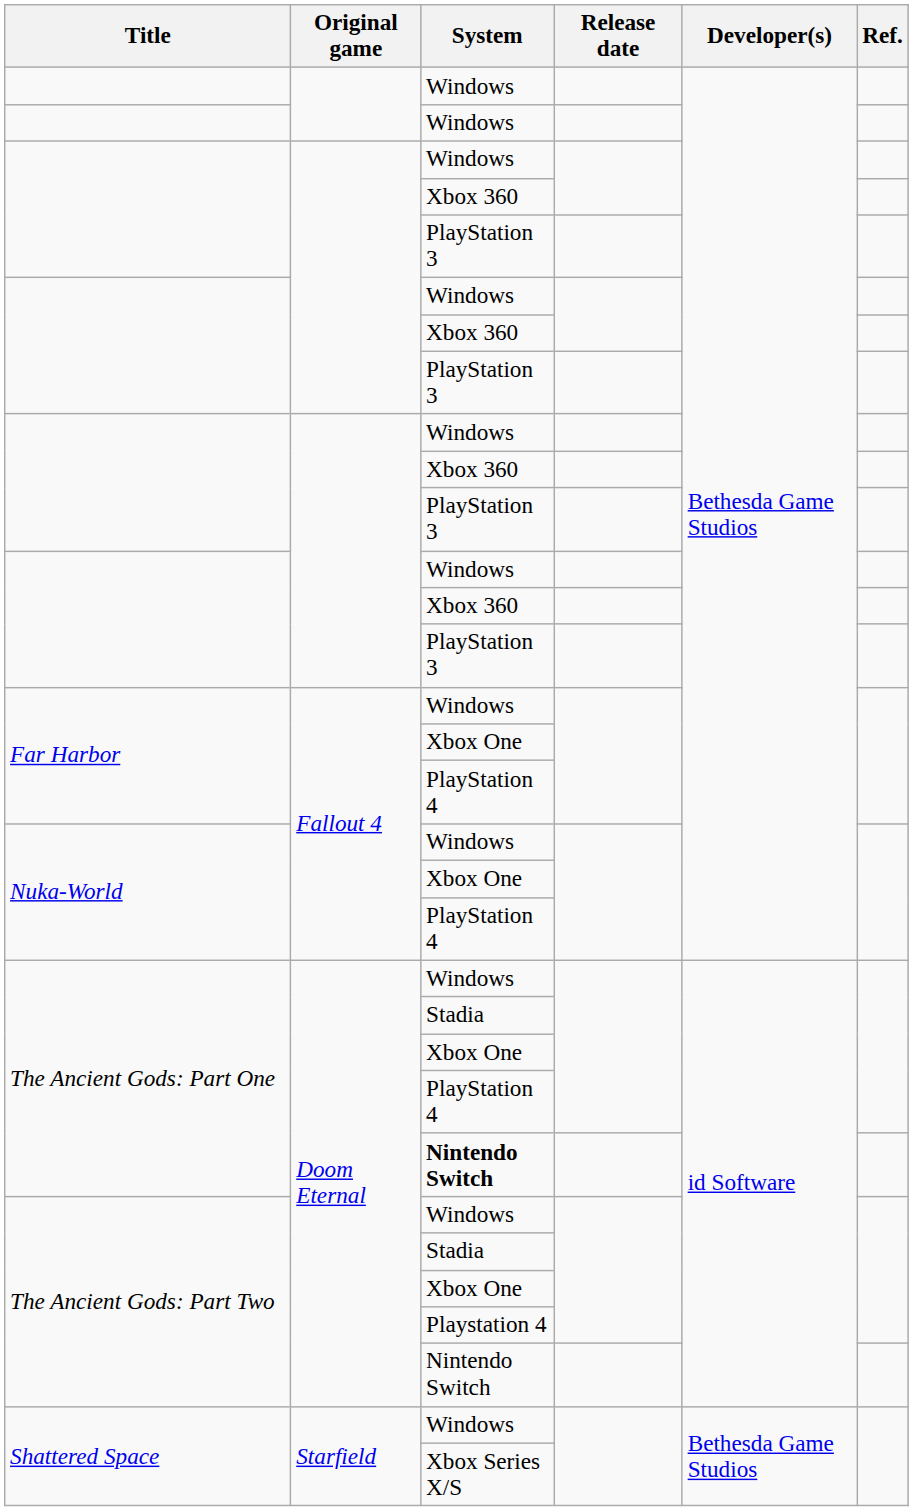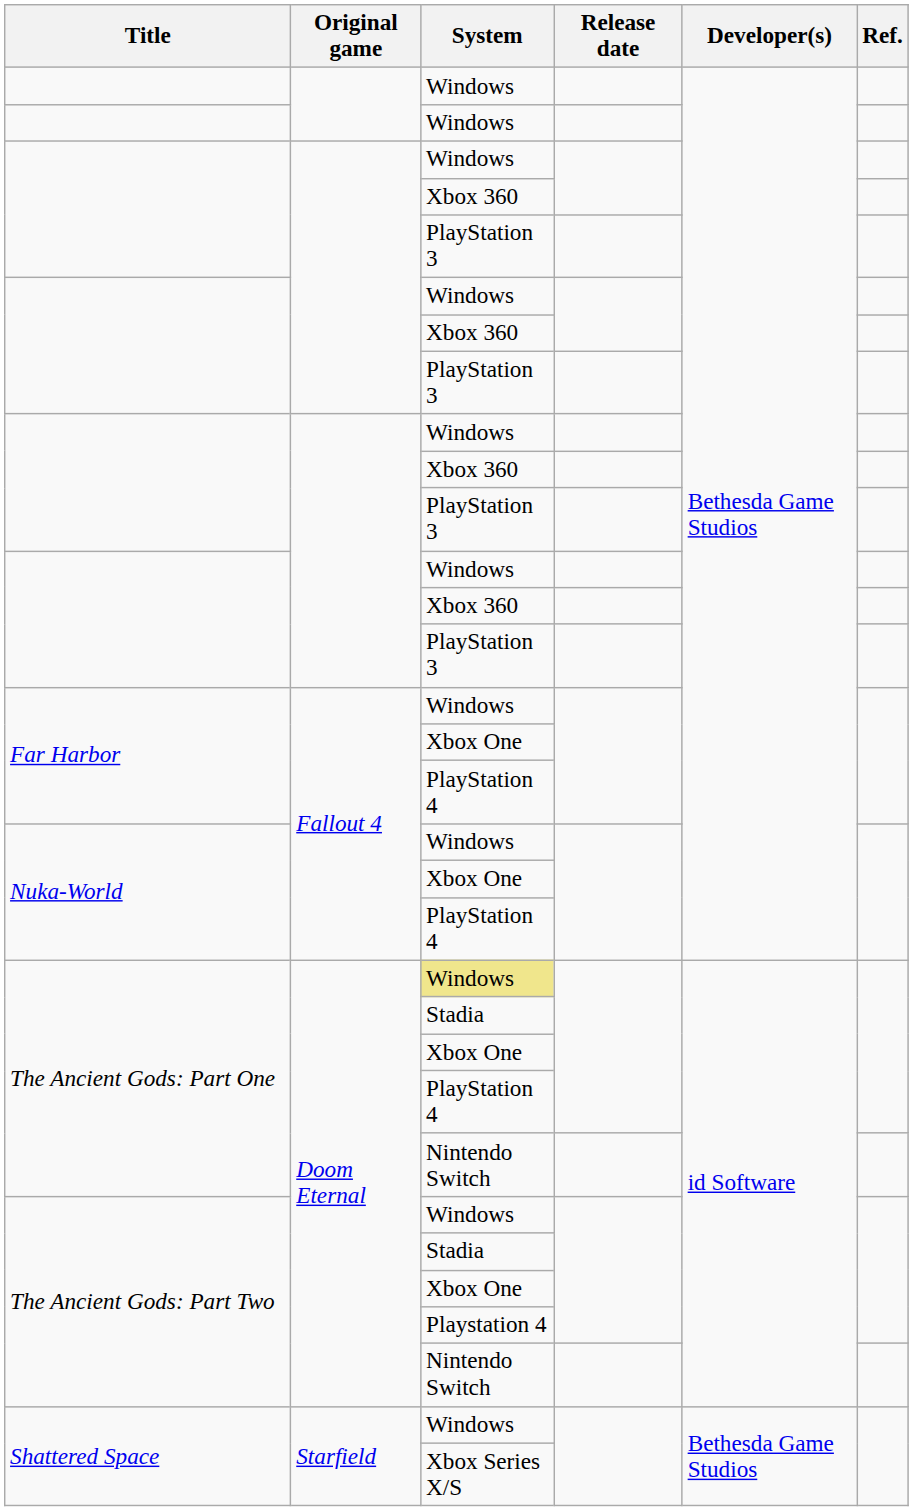The Ancient Gods: Part One / Windows | System: no background -> khaki background
The Ancient Gods: Part One / Nintendo Switch | System: bold -> normal
